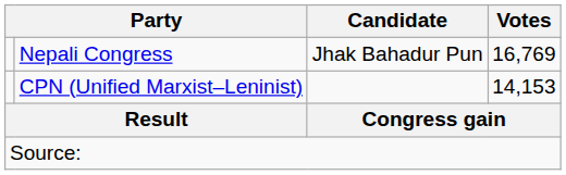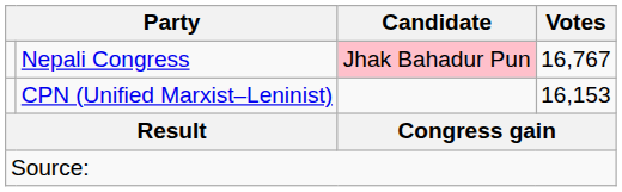Nepali Congress | Candidate: no background -> pink background
Nepali Congress | Votes: 16,769 -> 16,767
CPN (Unified Marxist–Leninist) | Votes: 14,153 -> 16,153
